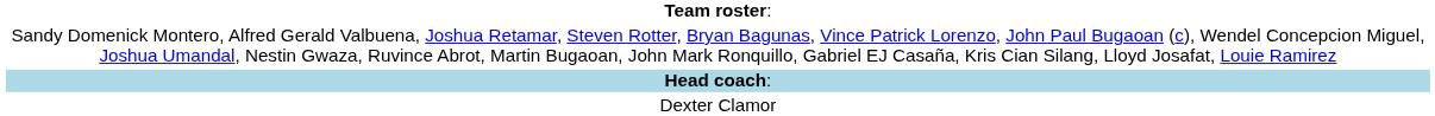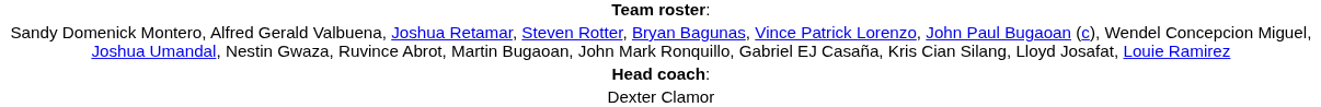row 3 | column 1: lightblue background -> no background
